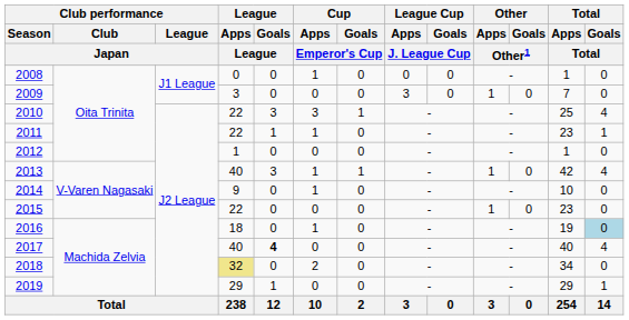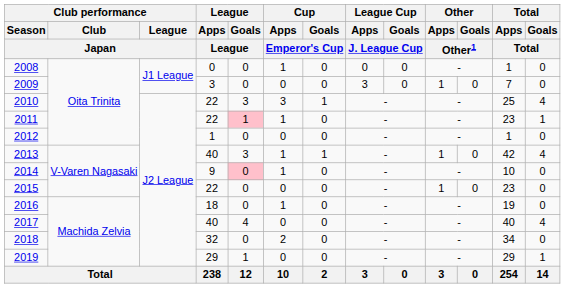2011 | League / Goals / League: no background -> pink background
2014 | League / Goals / League: no background -> pink background
2016 | Total / Goals / Total: lightblue background -> no background
2017 | League / Goals / League: bold -> normal
2018 | League / Apps / League: khaki background -> no background
